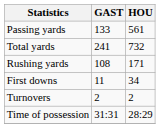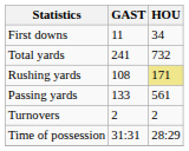rows swapped: First downs <-> Passing yards
Rushing yards | HOU: no background -> khaki background
